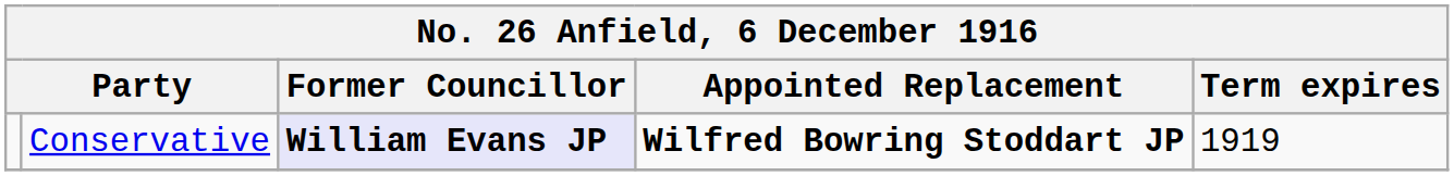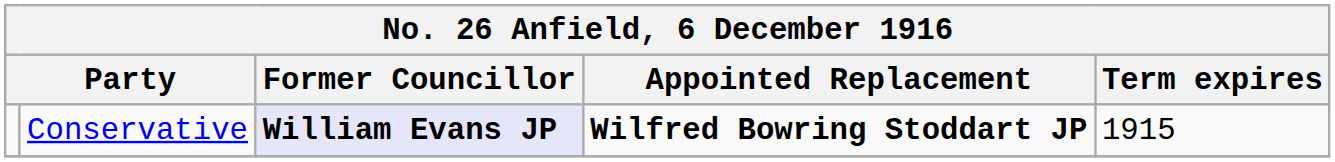Conservative | Term expires: 1919 -> 1915
